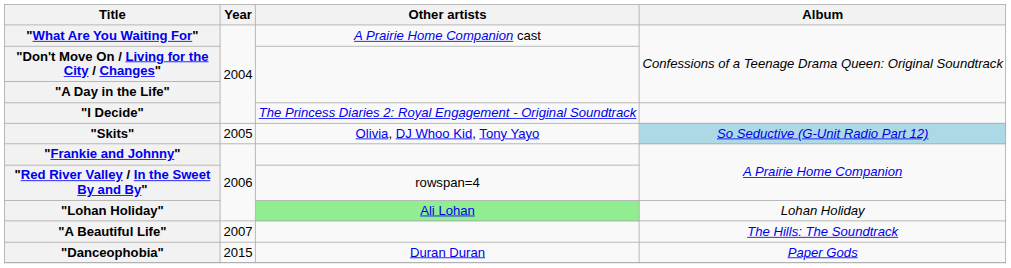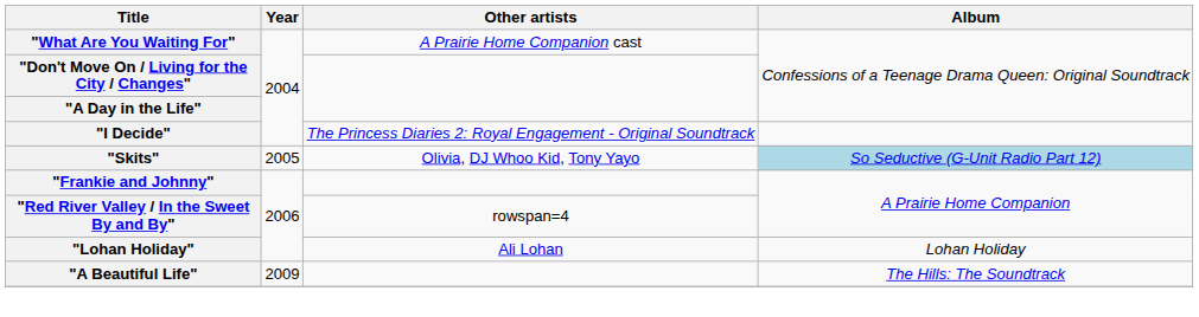"Lohan Holiday" | Other artists: lightgreen background -> no background
"A Beautiful Life" | Year: 2007 -> 2009
- row: "Danceophobia" | 2015 | Duran Duran | Paper Gods
